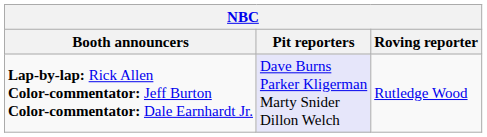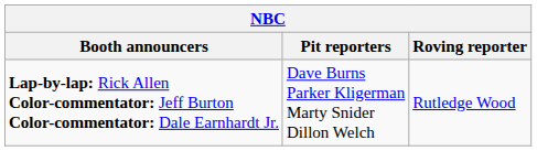row 3 | Pit reporters: lavender background -> no background
